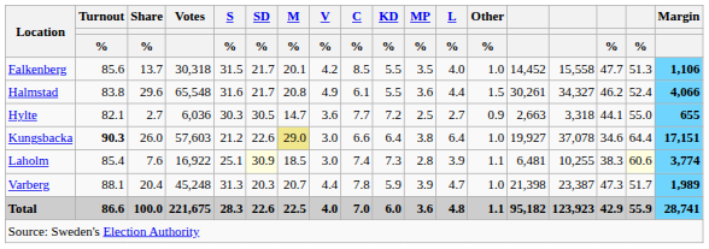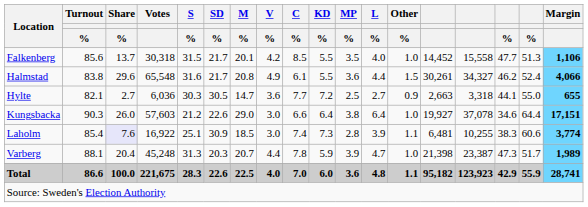Kungsbacka | Turnout / %: bold -> normal
Kungsbacka | M / %: khaki background -> no background
Laholm | Share / %: no background -> lavender background
Laholm | SD / %: lightyellow background -> no background
Laholm | column 17: lightyellow background -> no background
